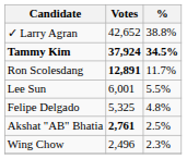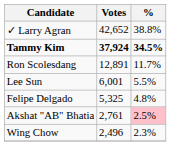Ron Scolesdang | Votes: bold -> normal
Akshat "AB" Bhatia | Votes: bold -> normal
Akshat "AB" Bhatia | %: no background -> pink background
